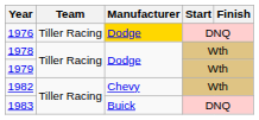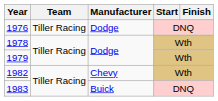1976 | Manufacturer: gold background -> no background
